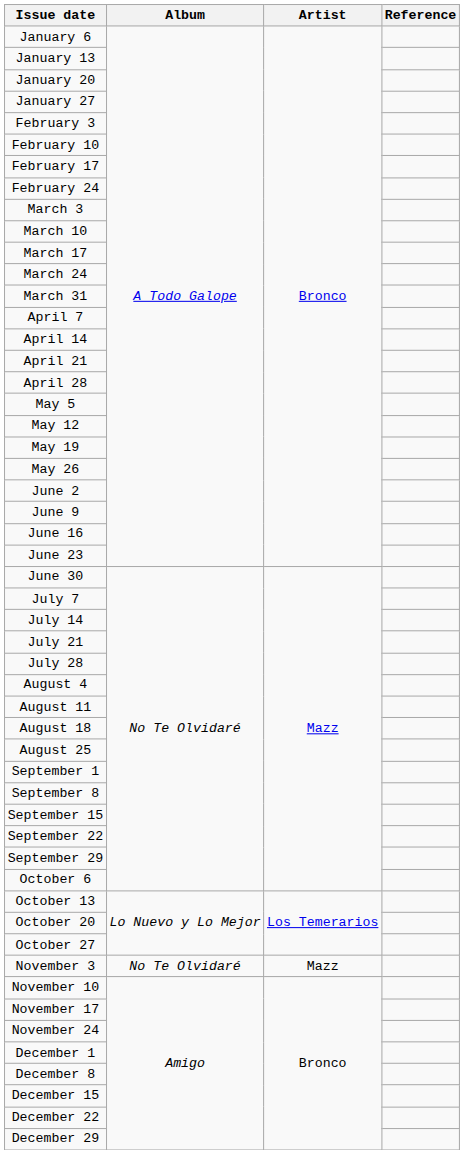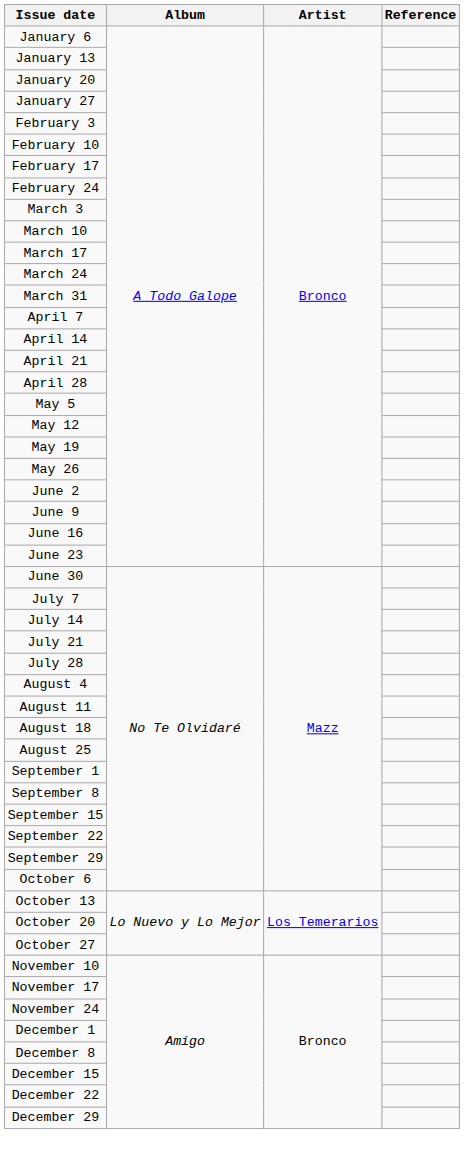- row: November 3 | No Te Olvidaré | Mazz
